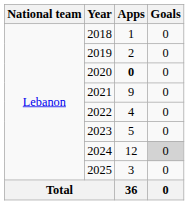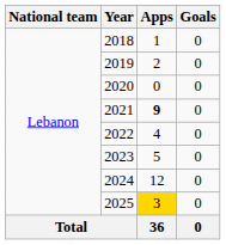2020 | Apps: bold -> normal
2021 | Apps: normal -> bold
2024 | Goals: lightgrey background -> no background
2025 | Apps: no background -> gold background
